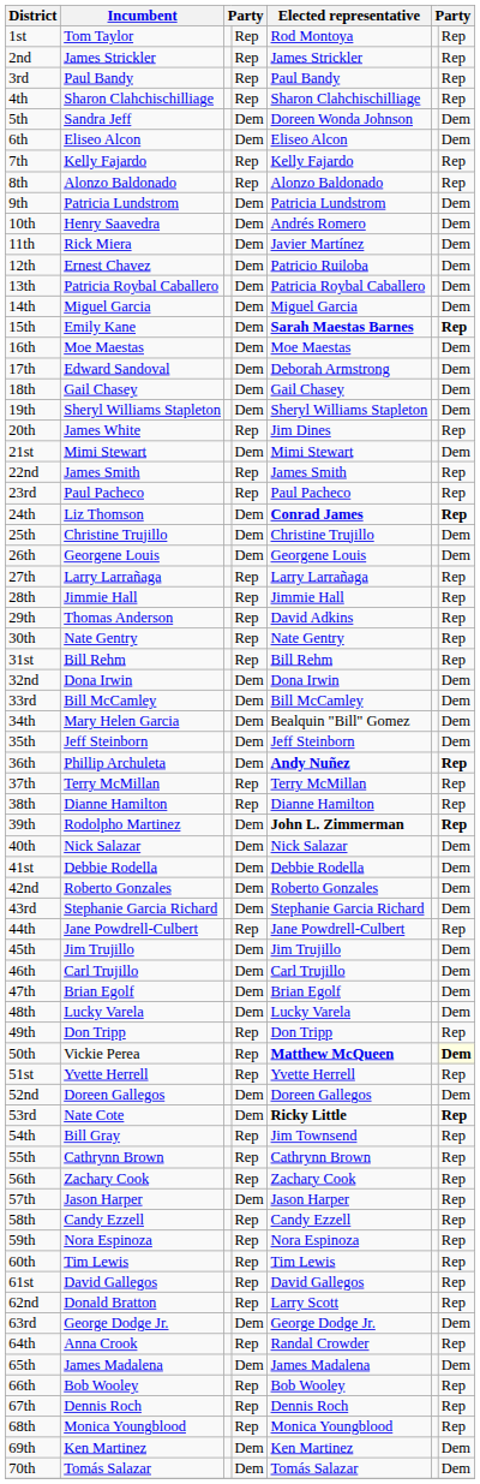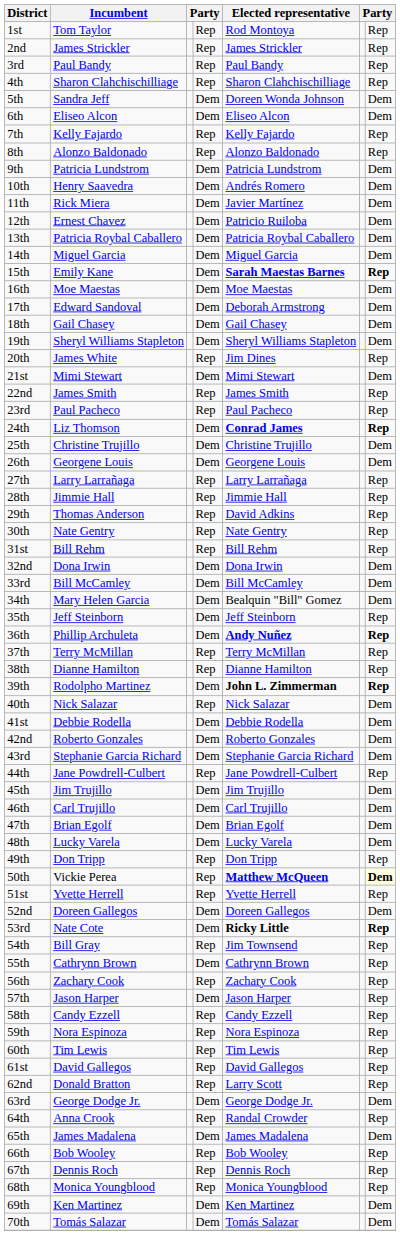35th | column 7: Dem -> Rep
40th | column 4: Dem -> Rep
55th | column 4: Rep -> Dem
